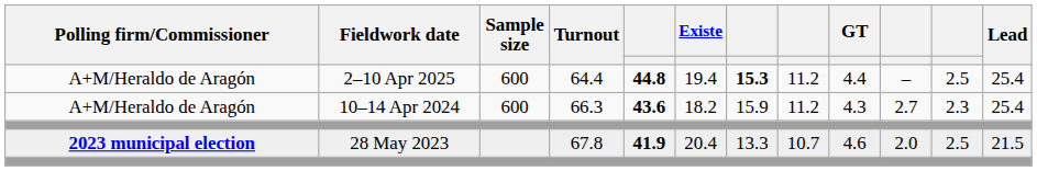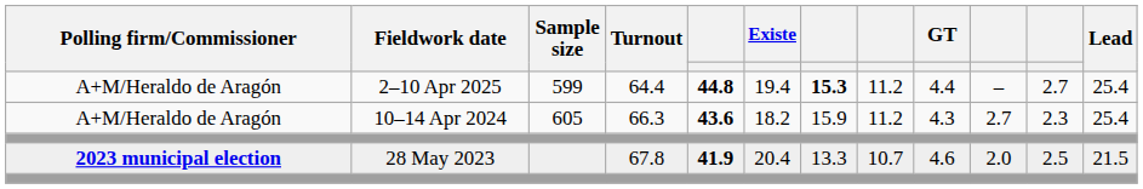2–10 Apr 2025 | Sample size: 600 -> 599
2–10 Apr 2025 | column 11: 2.5 -> 2.7
10–14 Apr 2024 | Sample size: 600 -> 605
